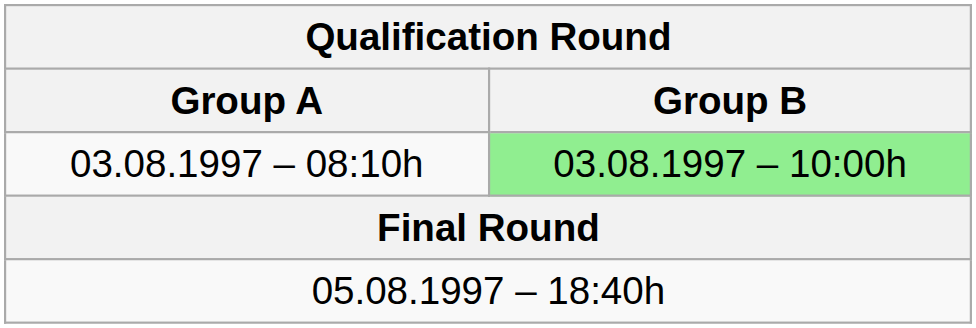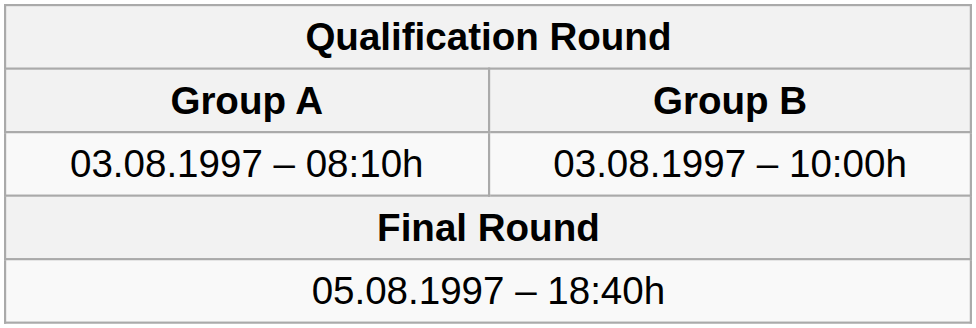03.08.1997 – 08:10h | Group B: lightgreen background -> no background
